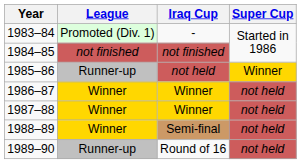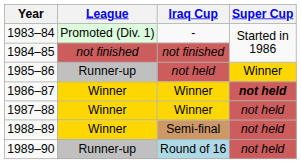1986–87 | Super Cup: normal -> bold
1989–90 | Iraq Cup: no background -> lightblue background
